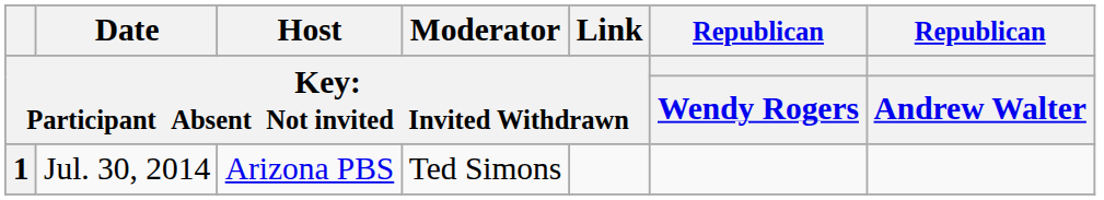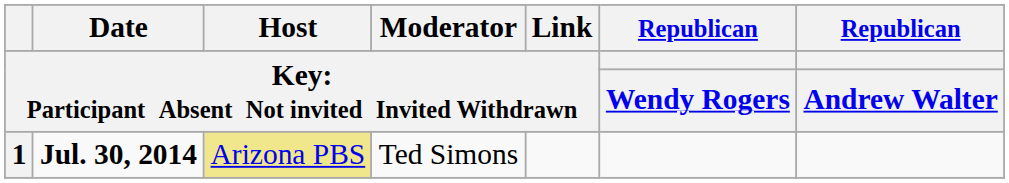1 | column 2: normal -> bold
1 | column 3: no background -> khaki background
